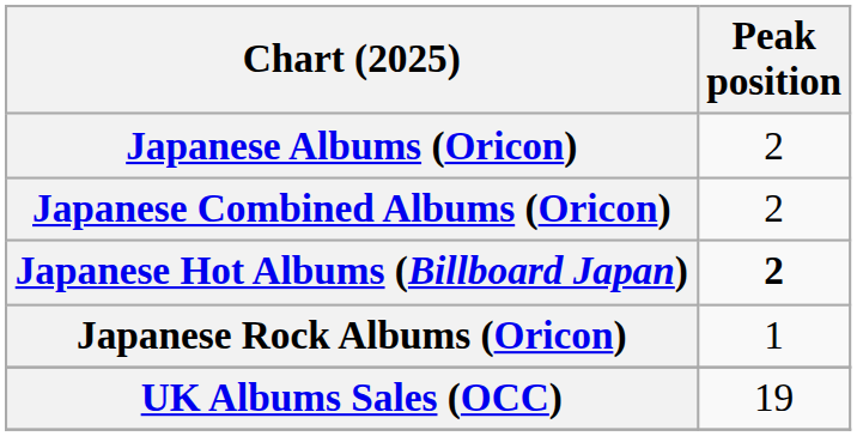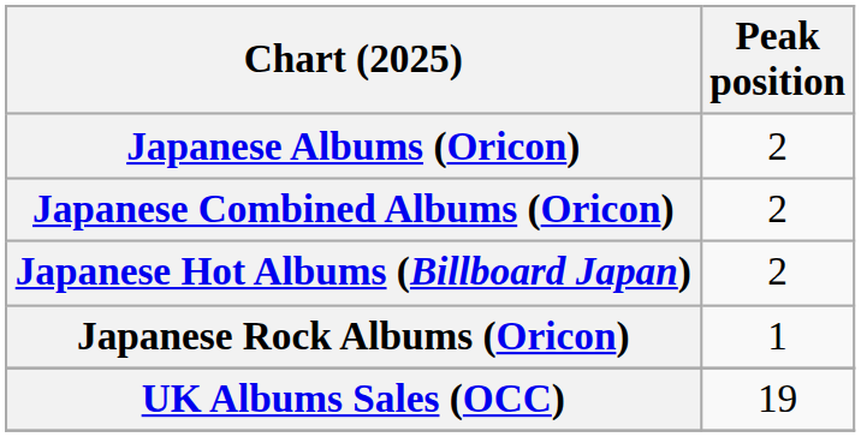Japanese Hot Albums (Billboard Japan) | Peak position: bold -> normal
